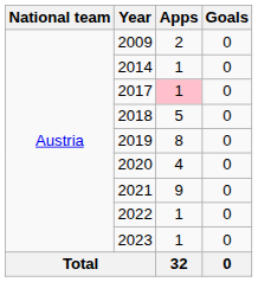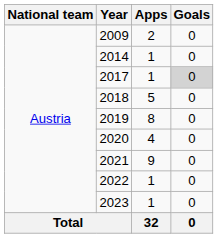2017 | Apps: pink background -> no background
2017 | Goals: no background -> lightgrey background
